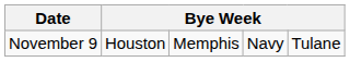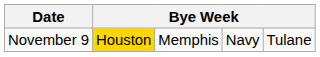November 9 | column 2: no background -> gold background
